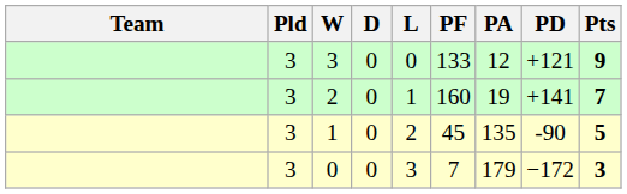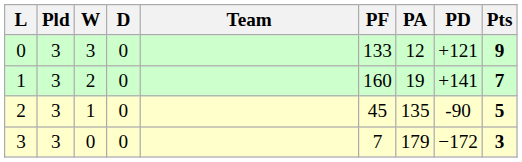columns swapped: Team <-> L
